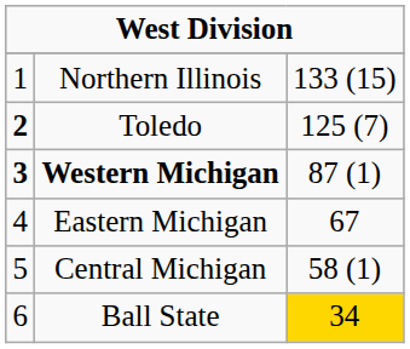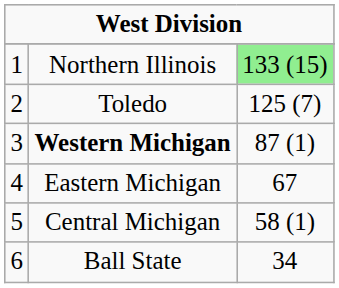Northern Illinois | column 3: no background -> lightgreen background
Toledo | column 1: bold -> normal
Western Michigan | column 1: bold -> normal
Ball State | column 3: gold background -> no background
